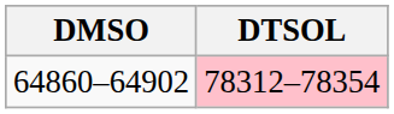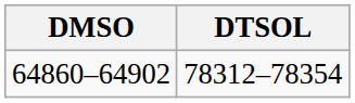64860–64902 | DTSOL: pink background -> no background
